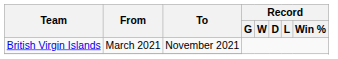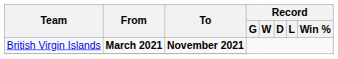British Virgin Islands | From: normal -> bold
British Virgin Islands | To: normal -> bold
